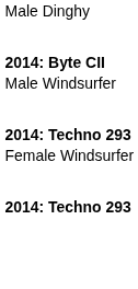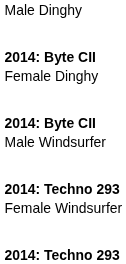+ row: Female Dinghy 2014: Byte CII
